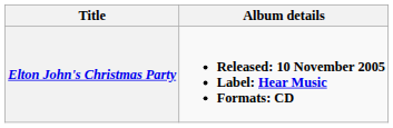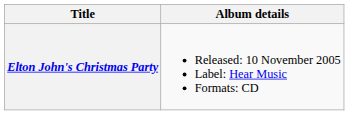Elton John's Christmas Party | Album details: bold -> normal
